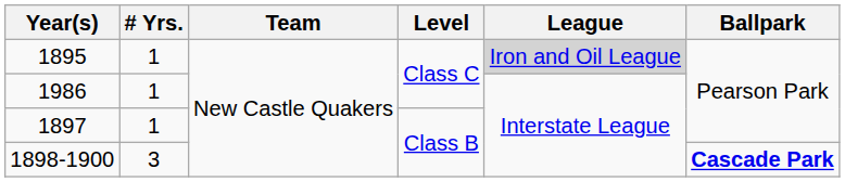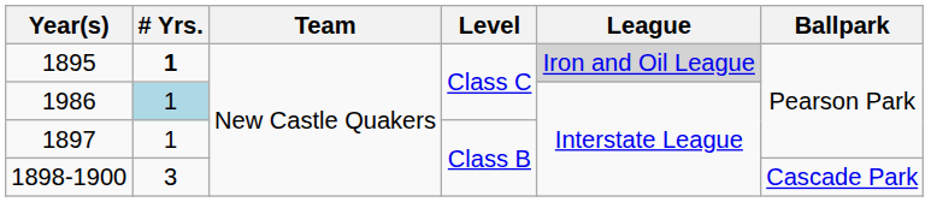1895 | # Yrs.: normal -> bold
1986 | # Yrs.: no background -> lightblue background
1898-1900 | Ballpark: bold -> normal
